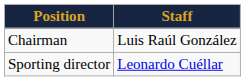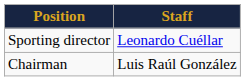rows swapped: Chairman <-> Sporting director
